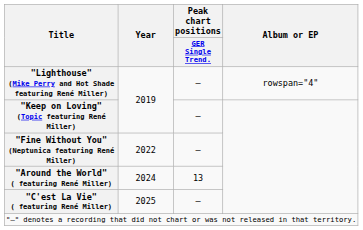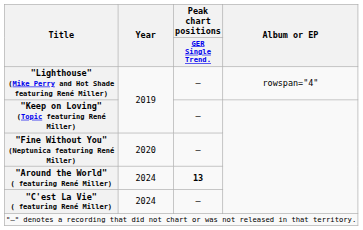"Fine Without You" (Neptunica featuring René Miller) | Year: 2022 -> 2020
"Around the World" ( featuring René Miller) | Peak chart positions / GER Single Trend.: normal -> bold
"C'est La Vie" ( featuring René Miller) | Year: 2025 -> 2024
